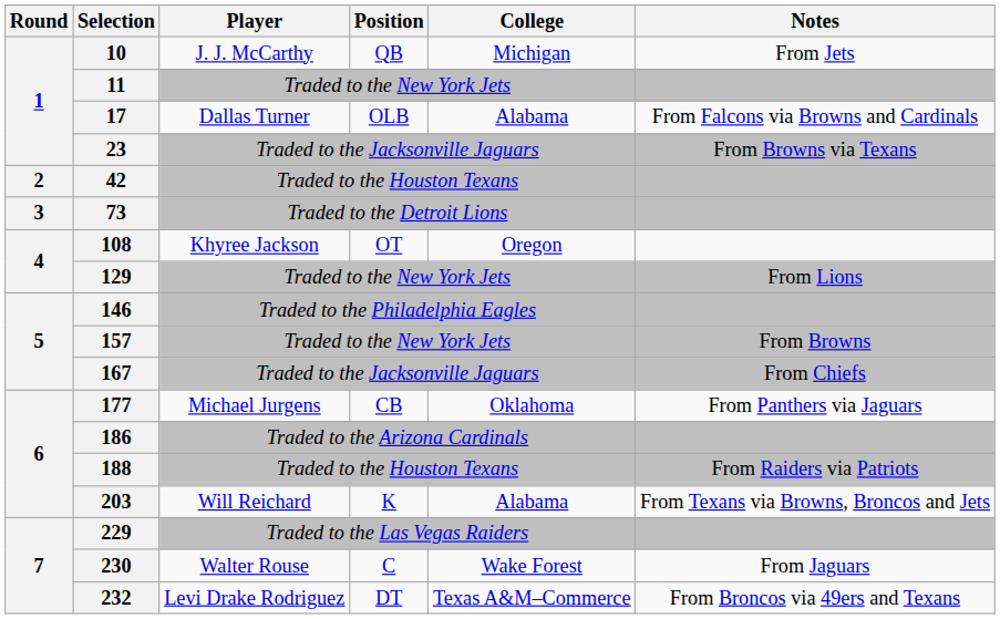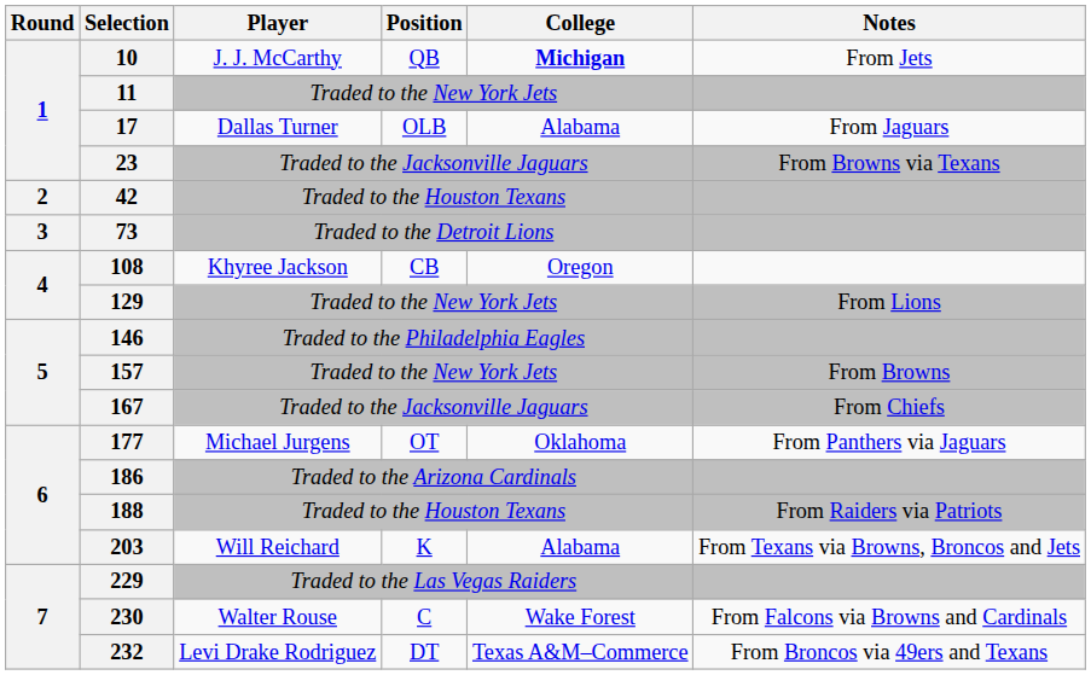10 | College: normal -> bold
17 | Notes: From Falcons via Browns and Cardinals -> From Jaguars
108 | Position: OT -> CB
177 | Position: CB -> OT
230 | Notes: From Jaguars -> From Falcons via Browns and Cardinals
